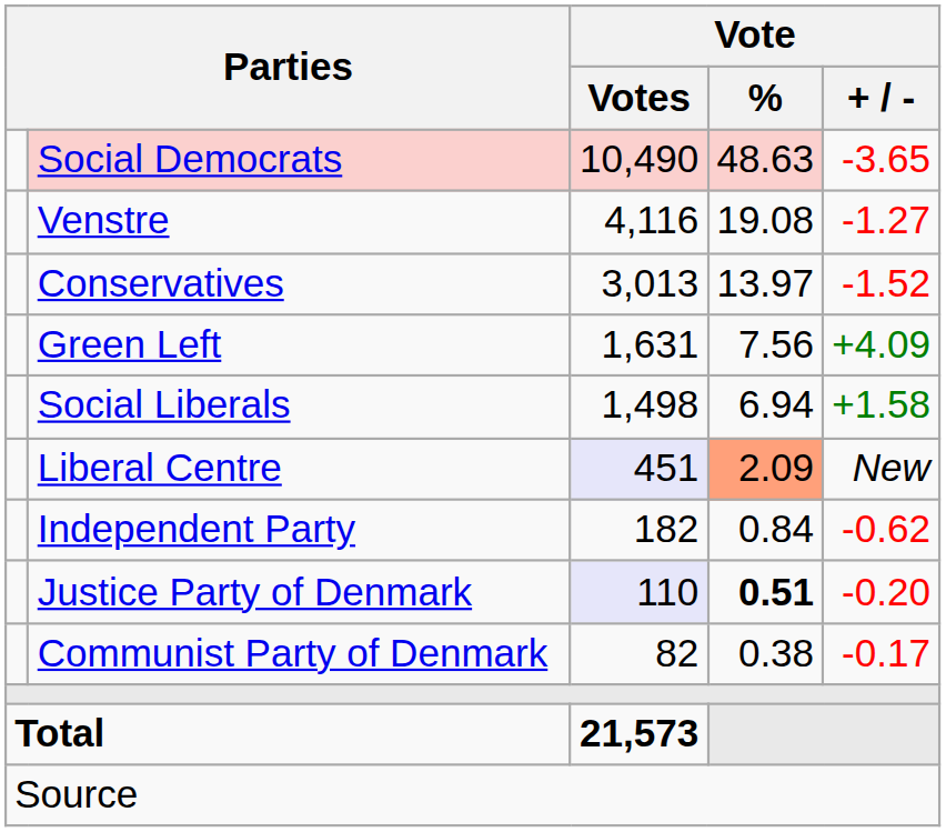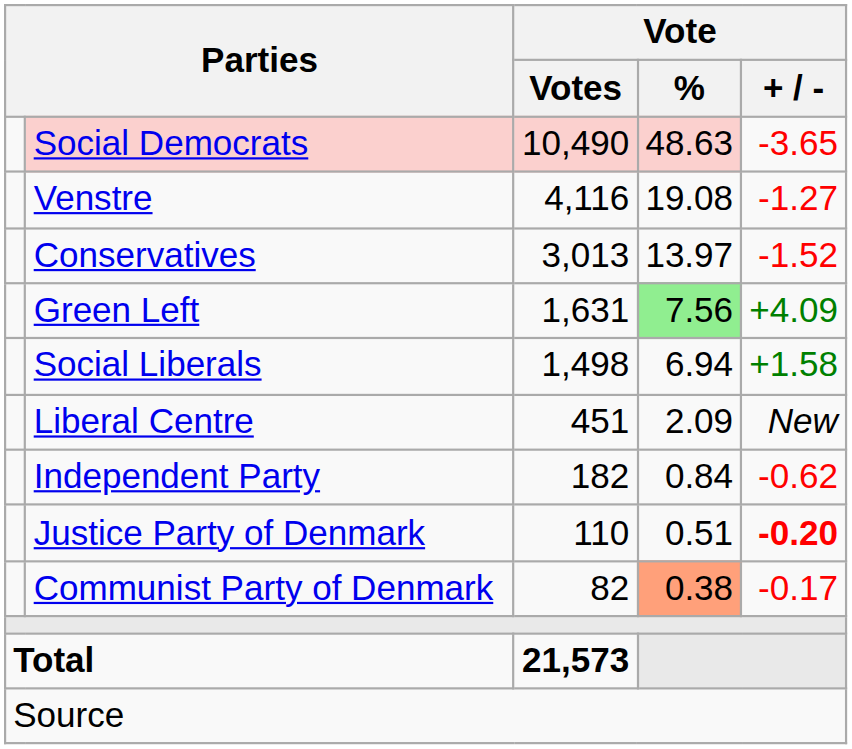Green Left | Vote / %: no background -> lightgreen background
Liberal Centre | Vote / Votes: lavender background -> no background
Liberal Centre | Vote / %: lightsalmon background -> no background
Justice Party of Denmark | Vote / Votes: lavender background -> no background
Justice Party of Denmark | Vote / %: bold -> normal
Justice Party of Denmark | Vote / + / -: normal -> bold
Communist Party of Denmark | Vote / %: no background -> lightsalmon background
